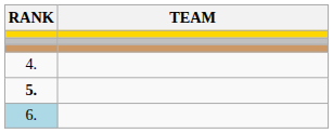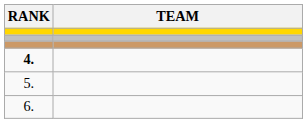row 5 | RANK: normal -> bold
row 6 | RANK: bold -> normal
row 7 | RANK: lightblue background -> no background
